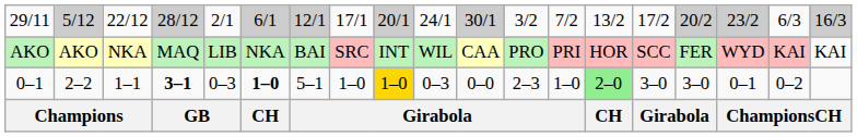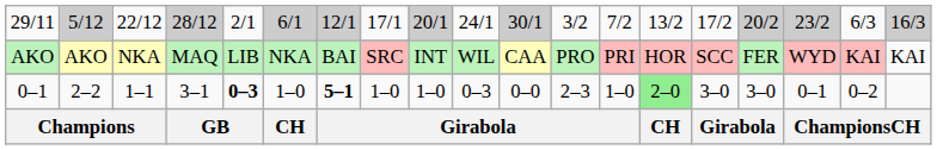row 3 | column 4: bold -> normal
row 3 | column 5: normal -> bold
row 3 | column 6: bold -> normal
row 3 | column 7: normal -> bold
row 3 | column 9: gold background -> no background
